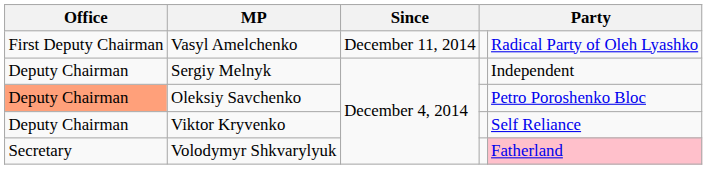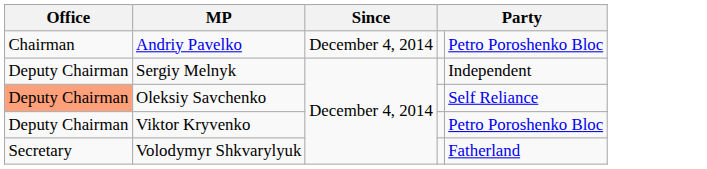+ row: Chairman | Andriy Pavelko | December 4, 2014 | Petro Poroshenko Bloc
- row: First Deputy Chairman | Vasyl Amelchenko | December 11, 2014 | Radical Party of Oleh Lyashko
Oleksiy Savchenko | column 5: Petro Poroshenko Bloc -> Self Reliance
Viktor Kryvenko | column 5: Self Reliance -> Petro Poroshenko Bloc
Volodymyr Shkvarylyuk | column 5: pink background -> no background
